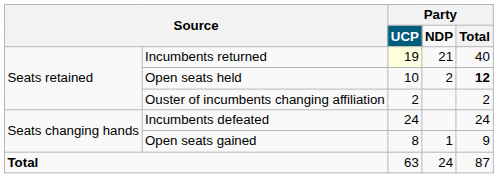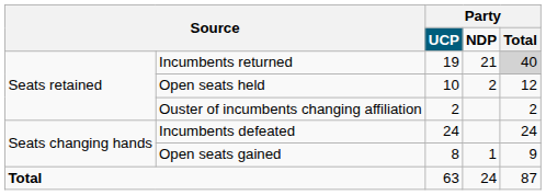Incumbents returned | column 3: lightyellow background -> no background
Incumbents returned | column 5: no background -> lightgrey background
Open seats held | column 5: bold -> normal
